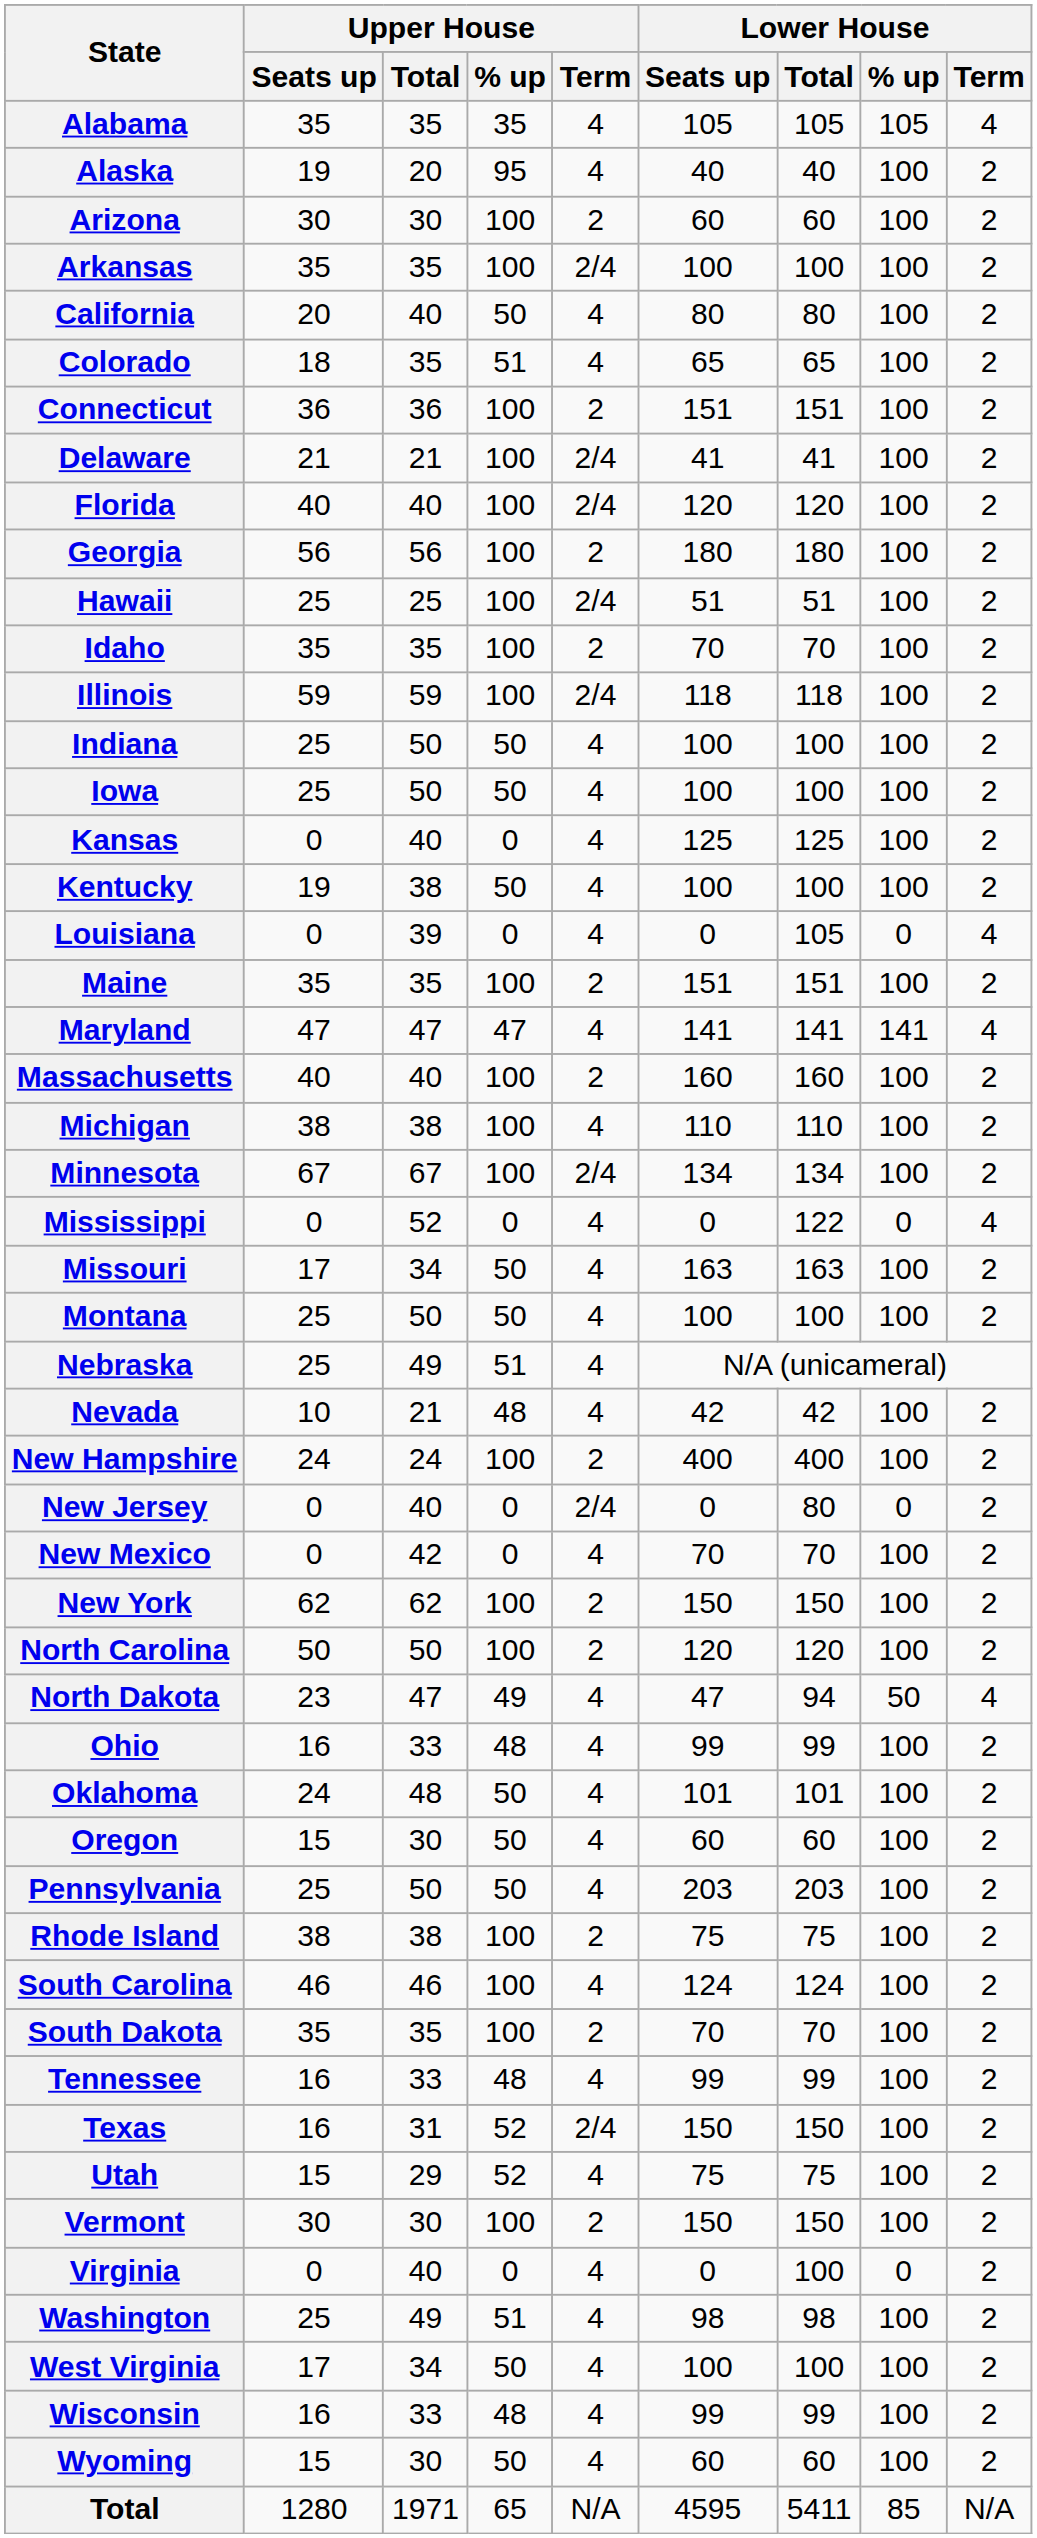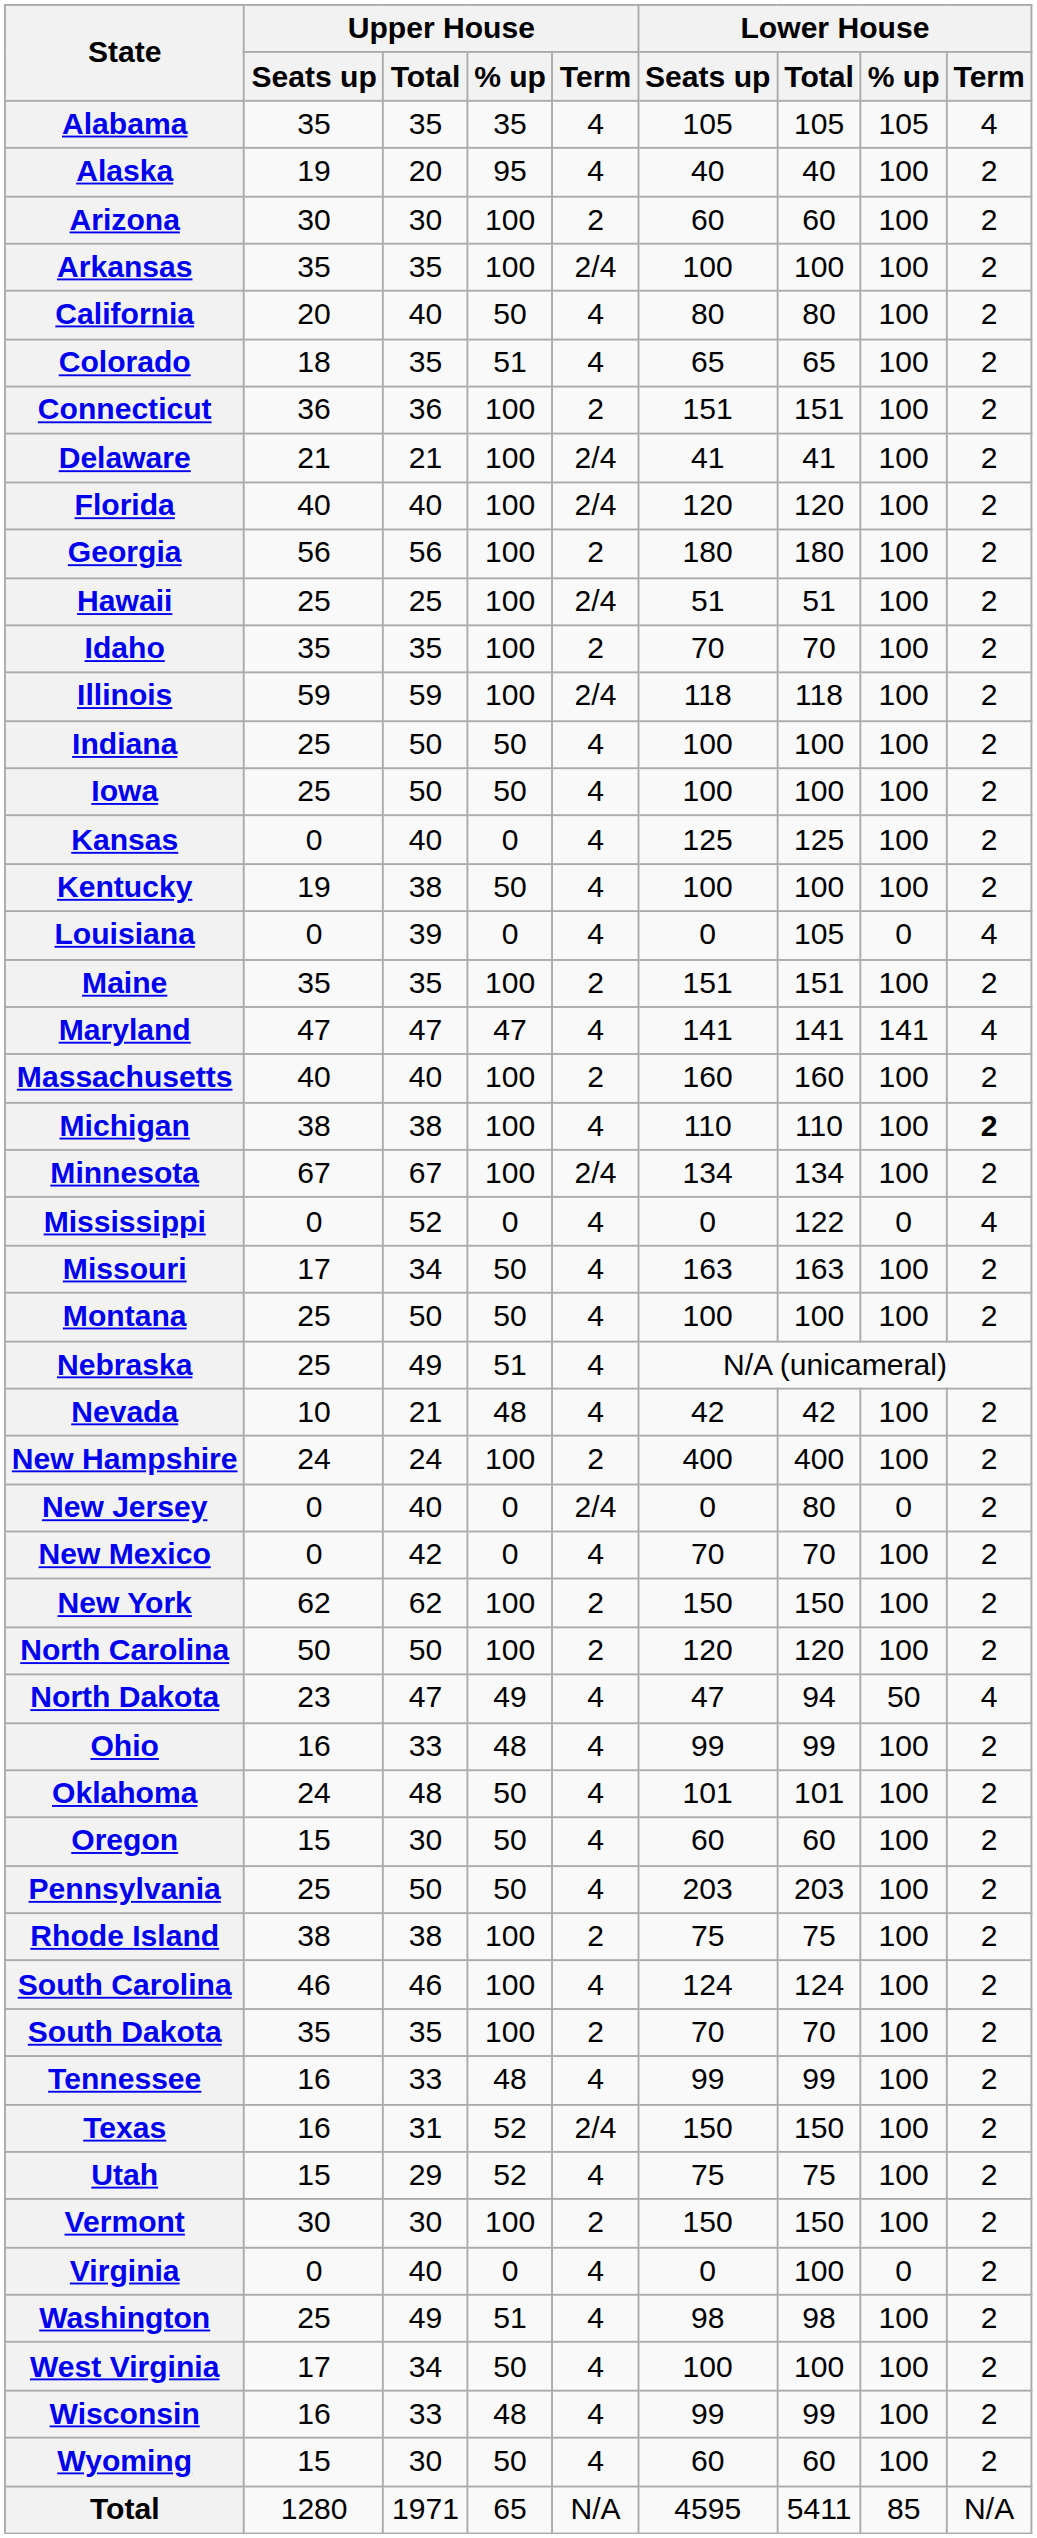Michigan | Lower House / Term: normal -> bold
